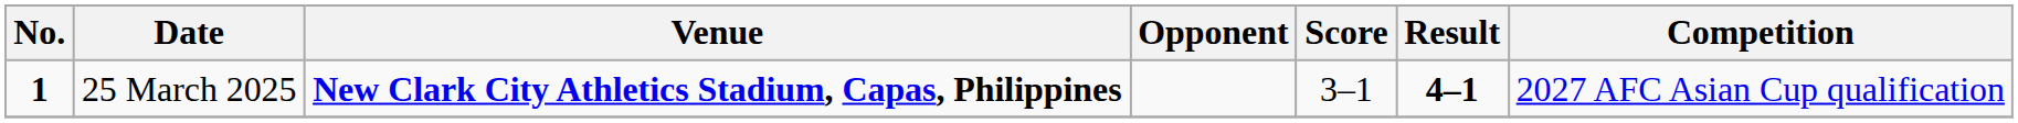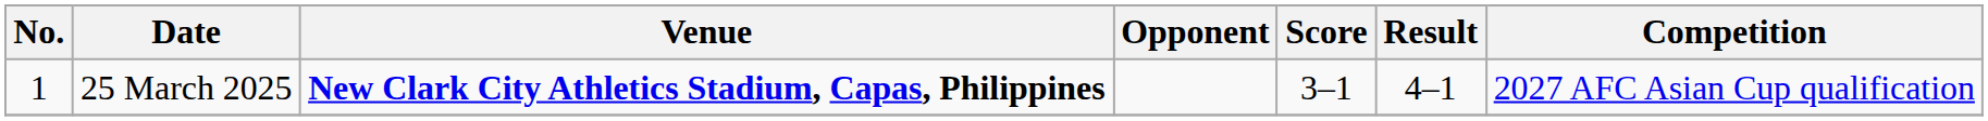25 March 2025 | No.: bold -> normal
25 March 2025 | Result: bold -> normal
